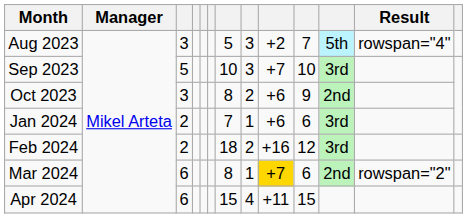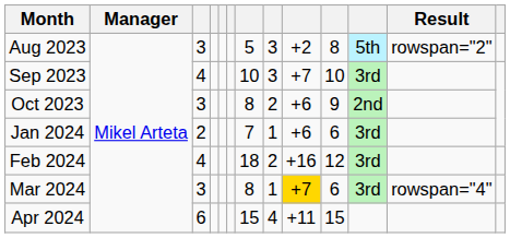Aug 2023 | column 10: 7 -> 8
Aug 2023 | Result: rowspan="4" -> rowspan="2"
Sep 2023 | column 3: 5 -> 4
Feb 2024 | column 3: 2 -> 4
Mar 2024 | column 3: 6 -> 3
Mar 2024 | column 11: 2nd -> 3rd
Mar 2024 | Result: rowspan="2" -> rowspan="4"
